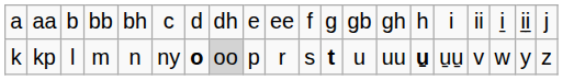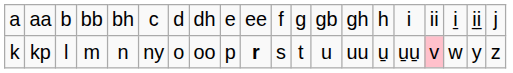kp | column 7: bold -> normal
kp | column 8: lightgrey background -> no background
kp | column 10: normal -> bold
kp | column 12: bold -> normal
kp | column 15: bold -> normal
kp | column 17: no background -> pink background
